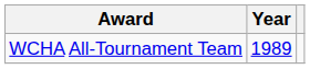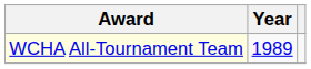row 2 | Award: no background -> lightyellow background
